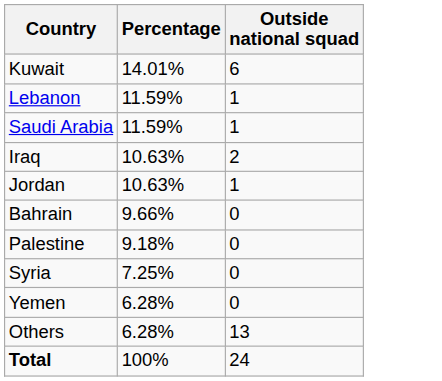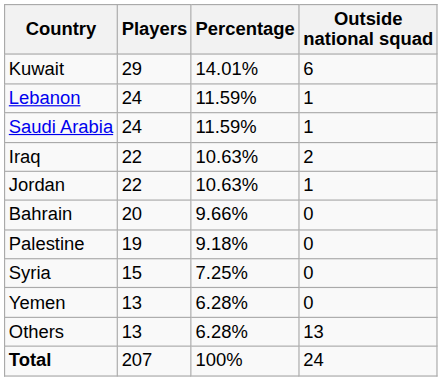+ column: Players | 29 | 24 | 24 | 22 | 22 | 20 | 19 | 15 | 13 | 13 | 207
